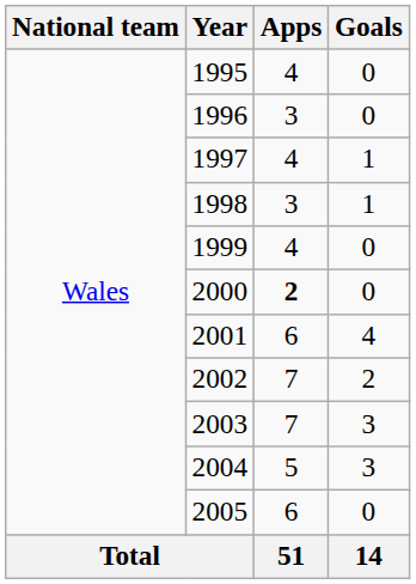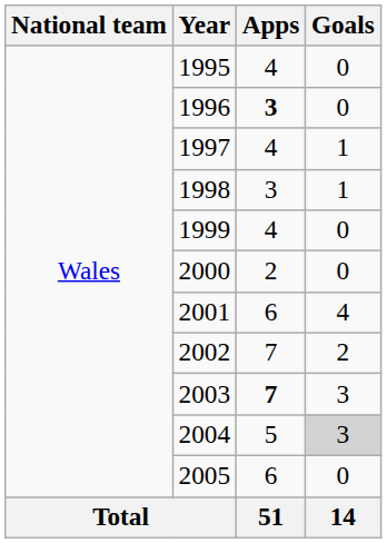1996 | Apps: normal -> bold
2000 | Apps: bold -> normal
2003 | Apps: normal -> bold
2004 | Goals: no background -> lightgrey background
